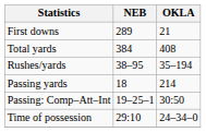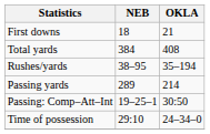First downs | NEB: 289 -> 18
Passing yards | NEB: 18 -> 289
